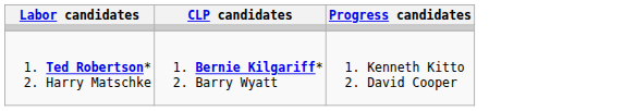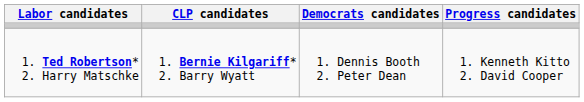+ column: Democrats candidates | Dennis Booth Peter Dean
